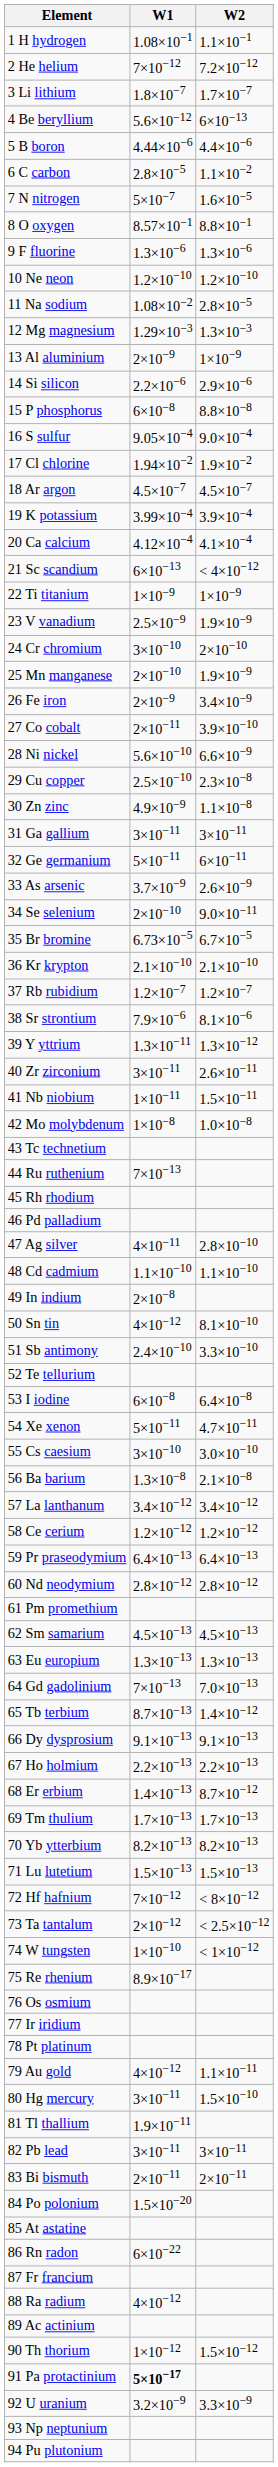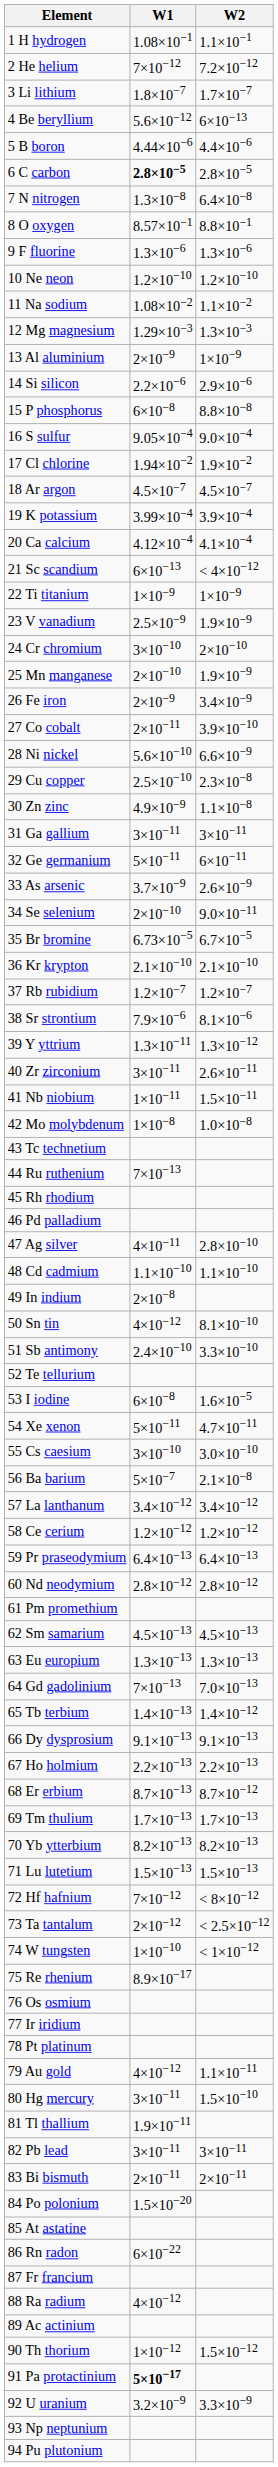6 C carbon | W1: normal -> bold
6 C carbon | W2: 1.1×10−2 -> 2.8×10−5
7 N nitrogen | W1: 5×10−7 -> 1.3×10−8
7 N nitrogen | W2: 1.6×10−5 -> 6.4×10−8
11 Na sodium | W2: 2.8×10−5 -> 1.1×10−2
53 I iodine | W2: 6.4×10−8 -> 1.6×10−5
56 Ba barium | W1: 1.3×10−8 -> 5×10−7
65 Tb terbium | W1: 8.7×10−13 -> 1.4×10−13
68 Er erbium | W1: 1.4×10−13 -> 8.7×10−13
